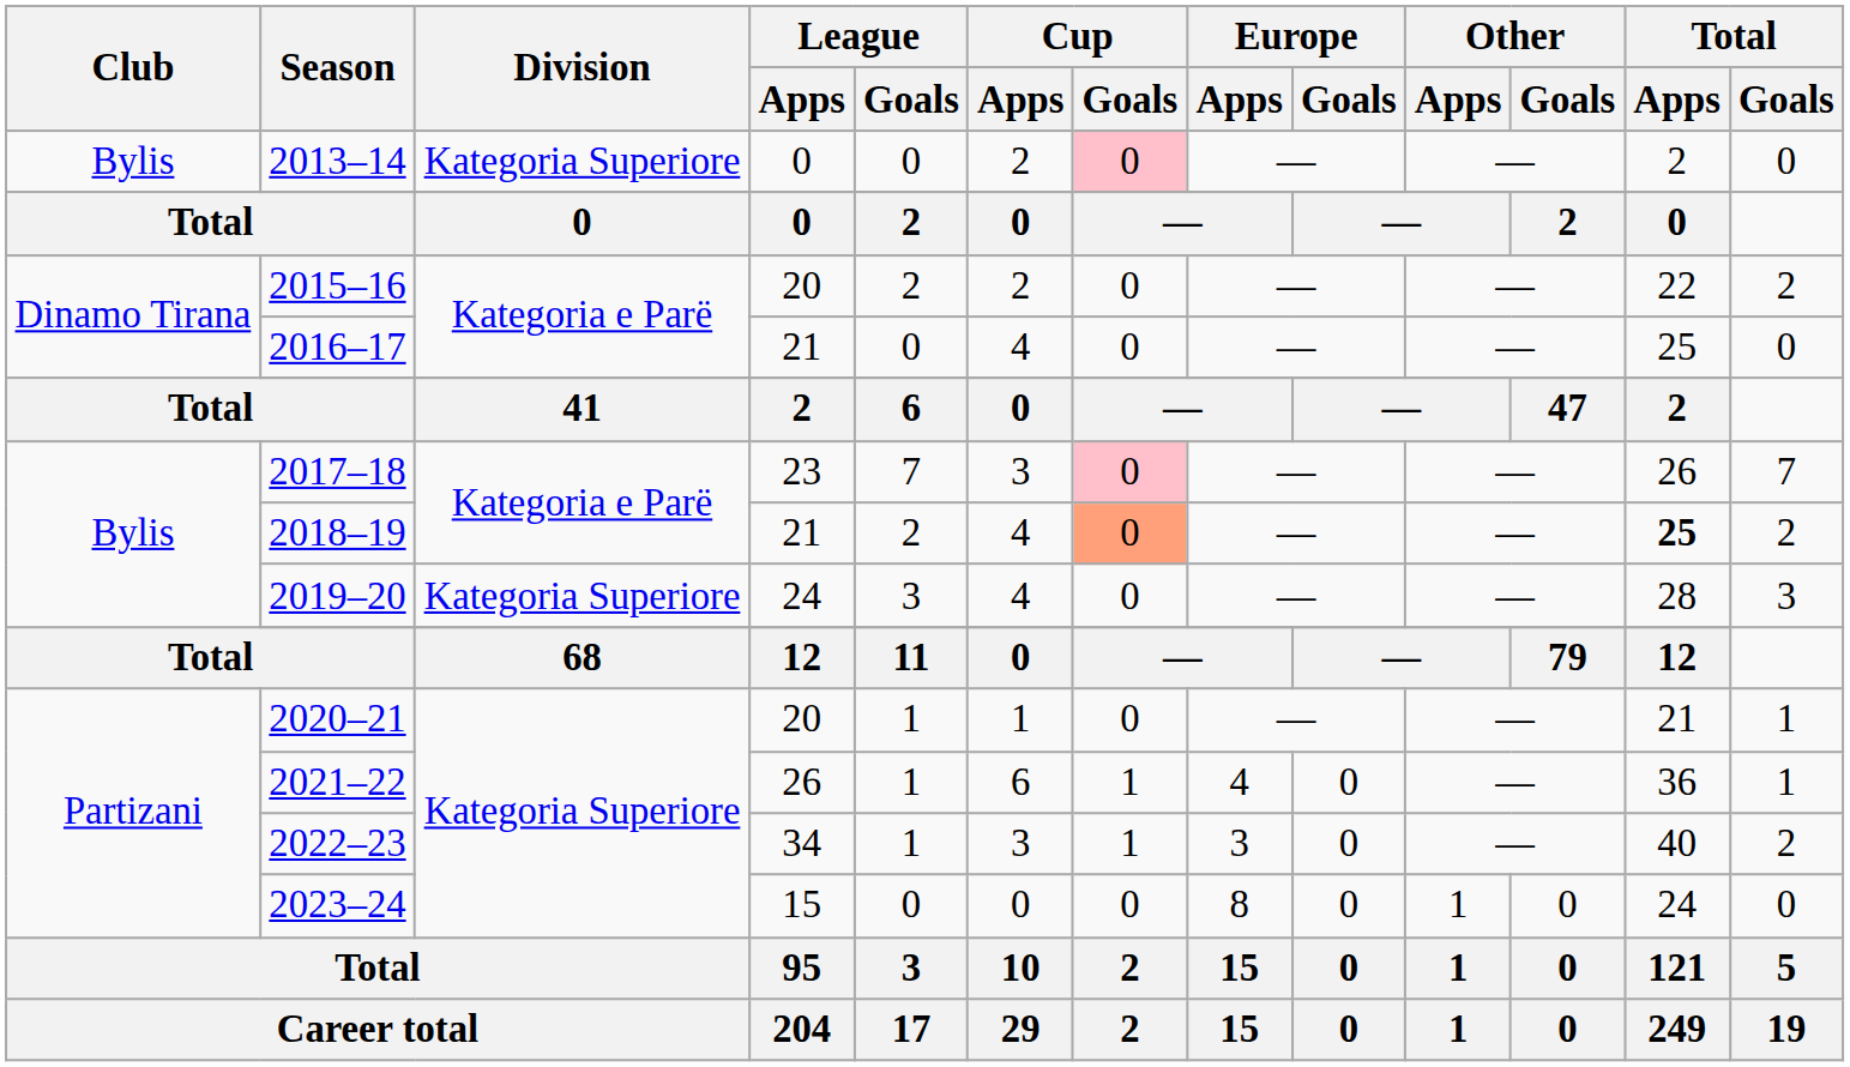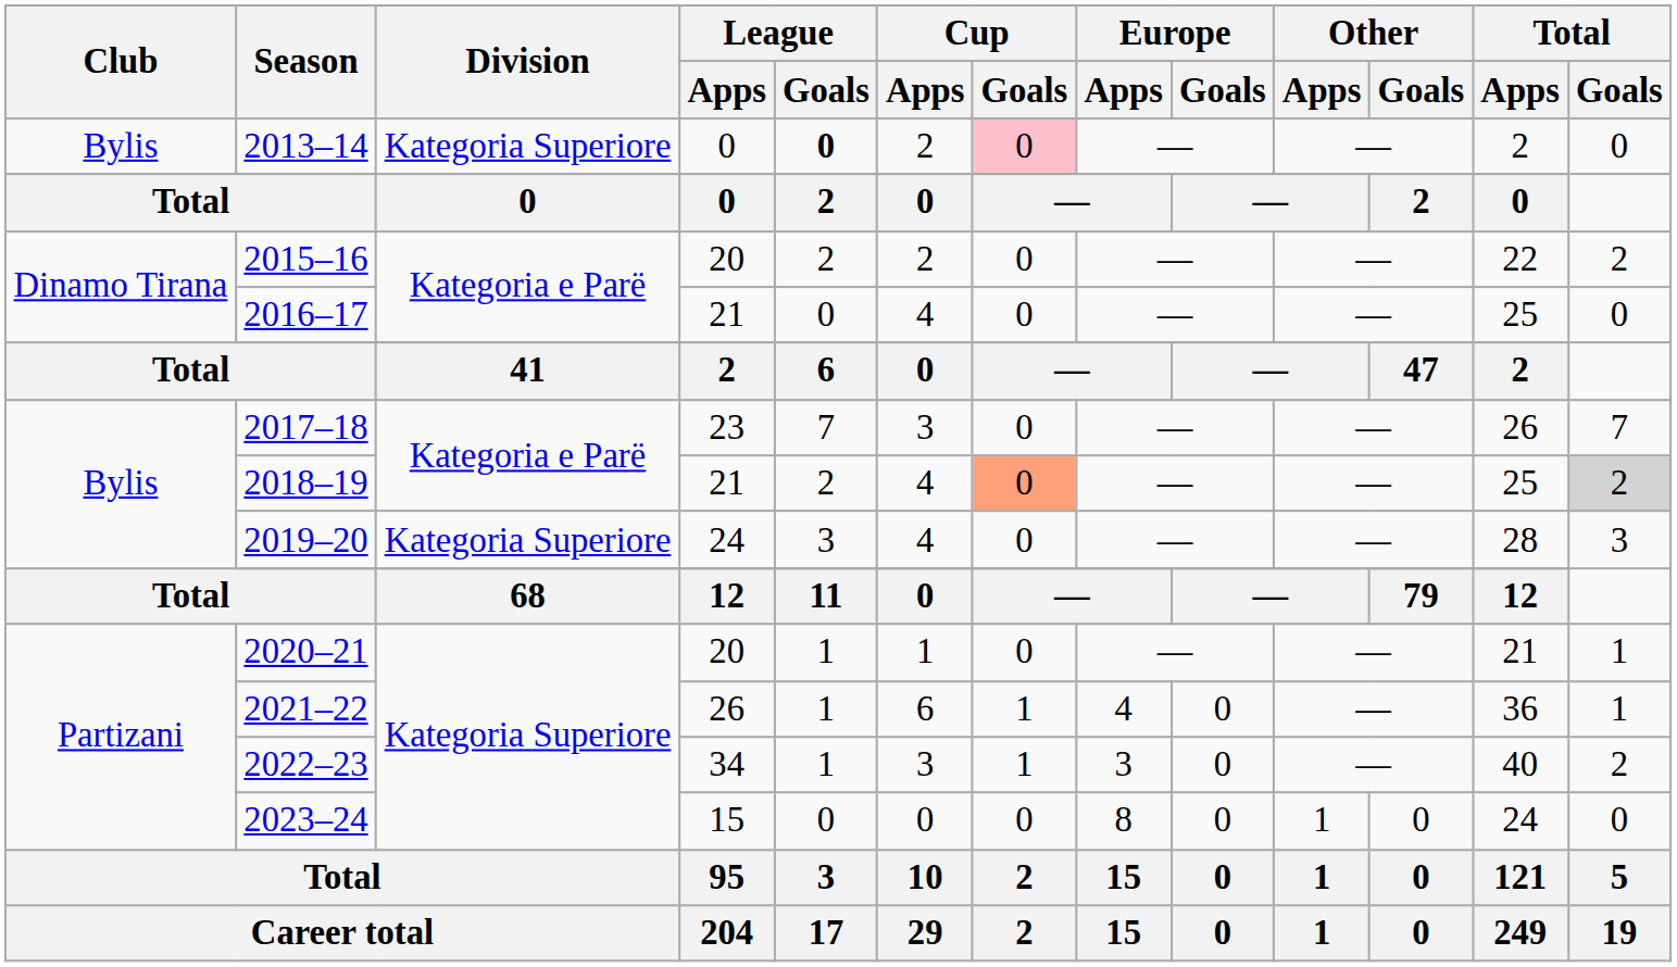2013–14 | League / Goals: normal -> bold
2017–18 | Cup / Goals: pink background -> no background
2018–19 | Total / Apps: bold -> normal
2018–19 | Total / Goals: no background -> lightgrey background
